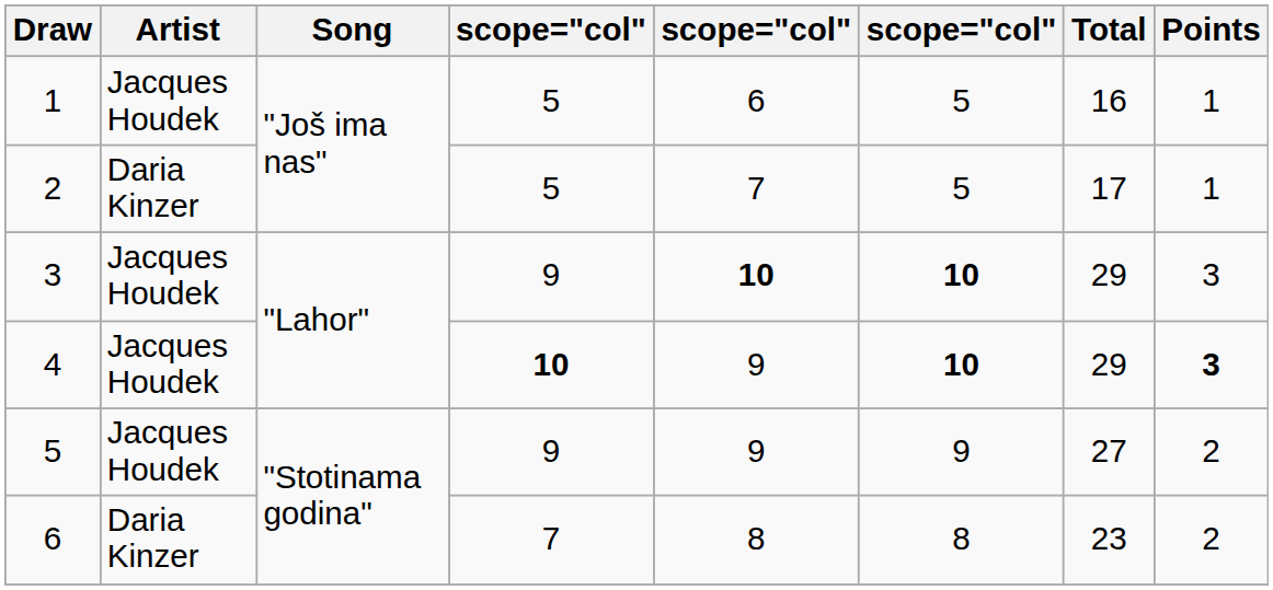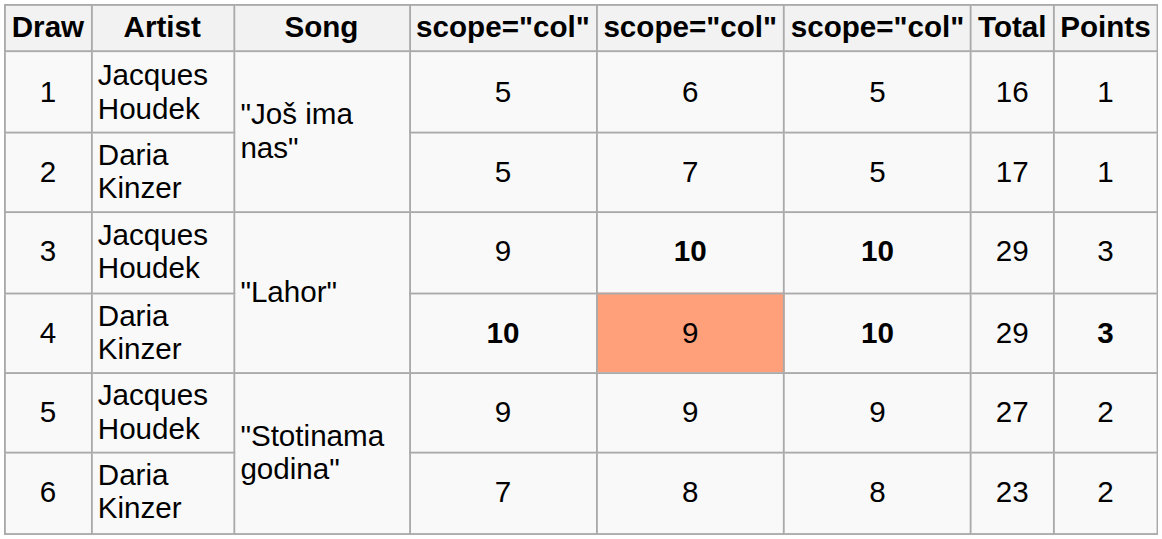4 | Artist: Jacques Houdek -> Daria Kinzer
4 | column 5: no background -> lightsalmon background
